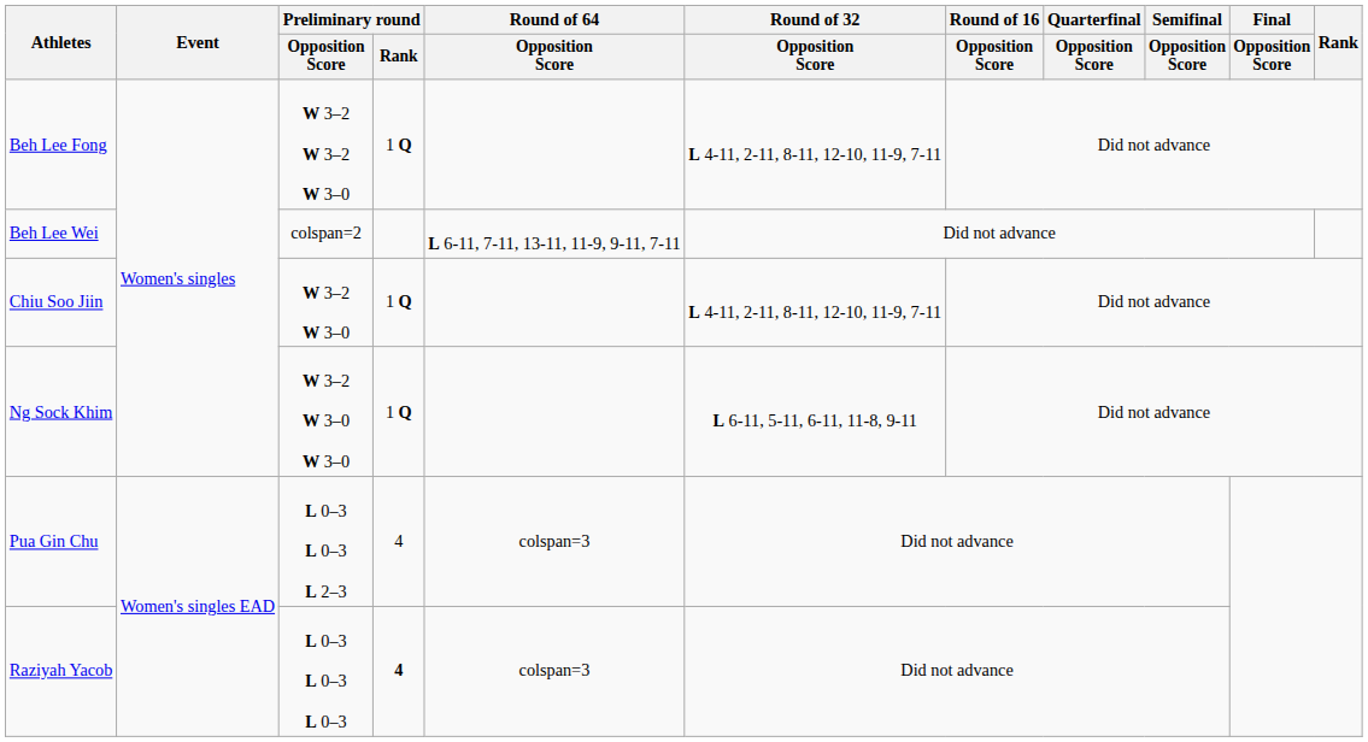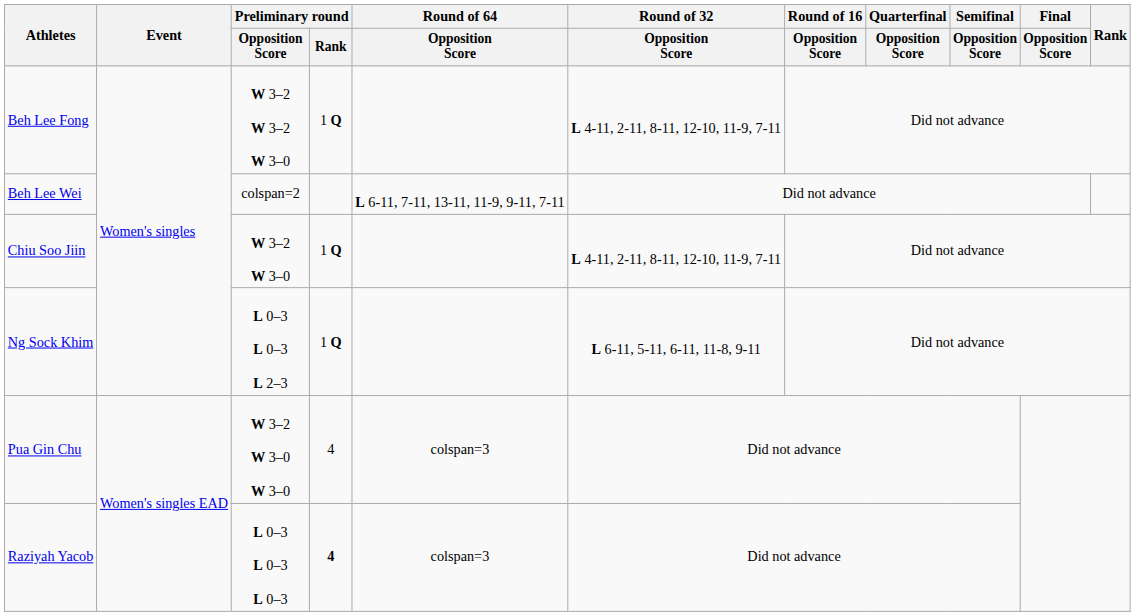Ng Sock Khim | Preliminary round / Opposition Score: W 3–2 W 3–0 W 3–0 -> L 0–3 L 0–3 L 2–3
Pua Gin Chu | Preliminary round / Opposition Score: L 0–3 L 0–3 L 2–3 -> W 3–2 W 3–0 W 3–0
